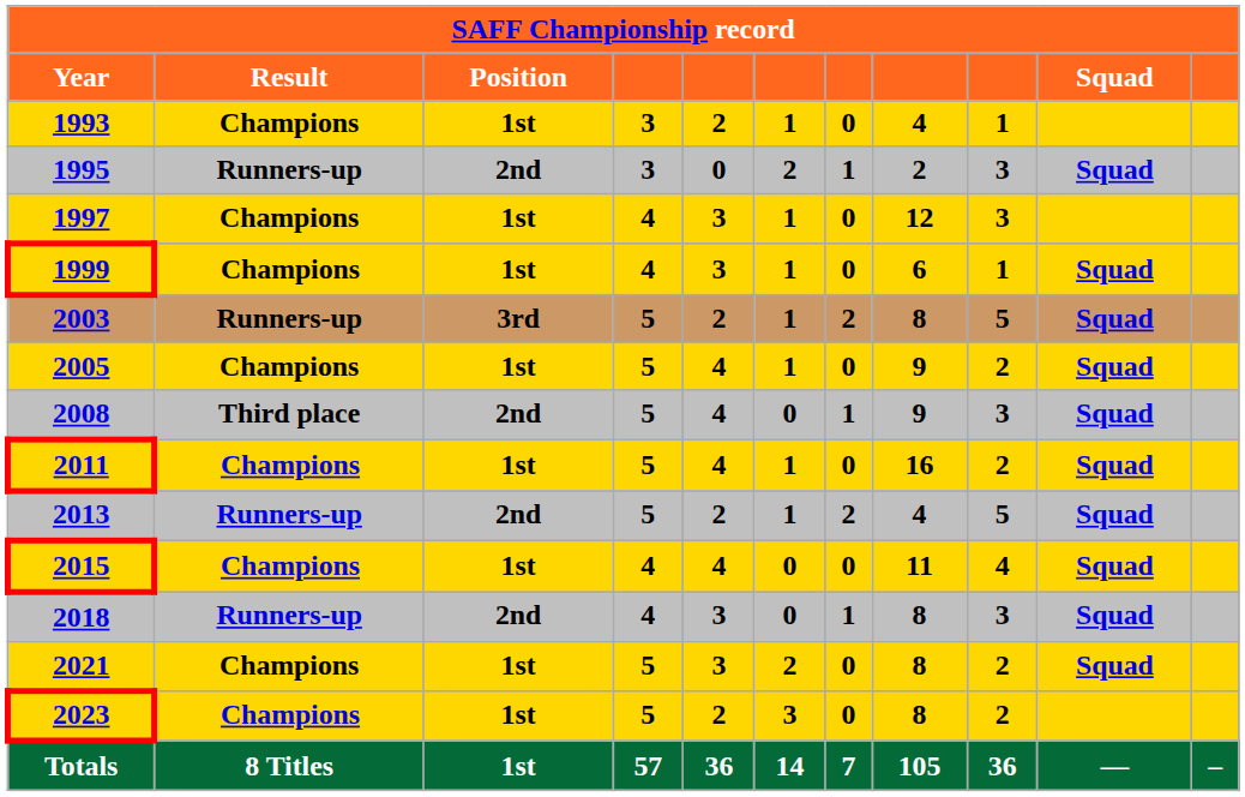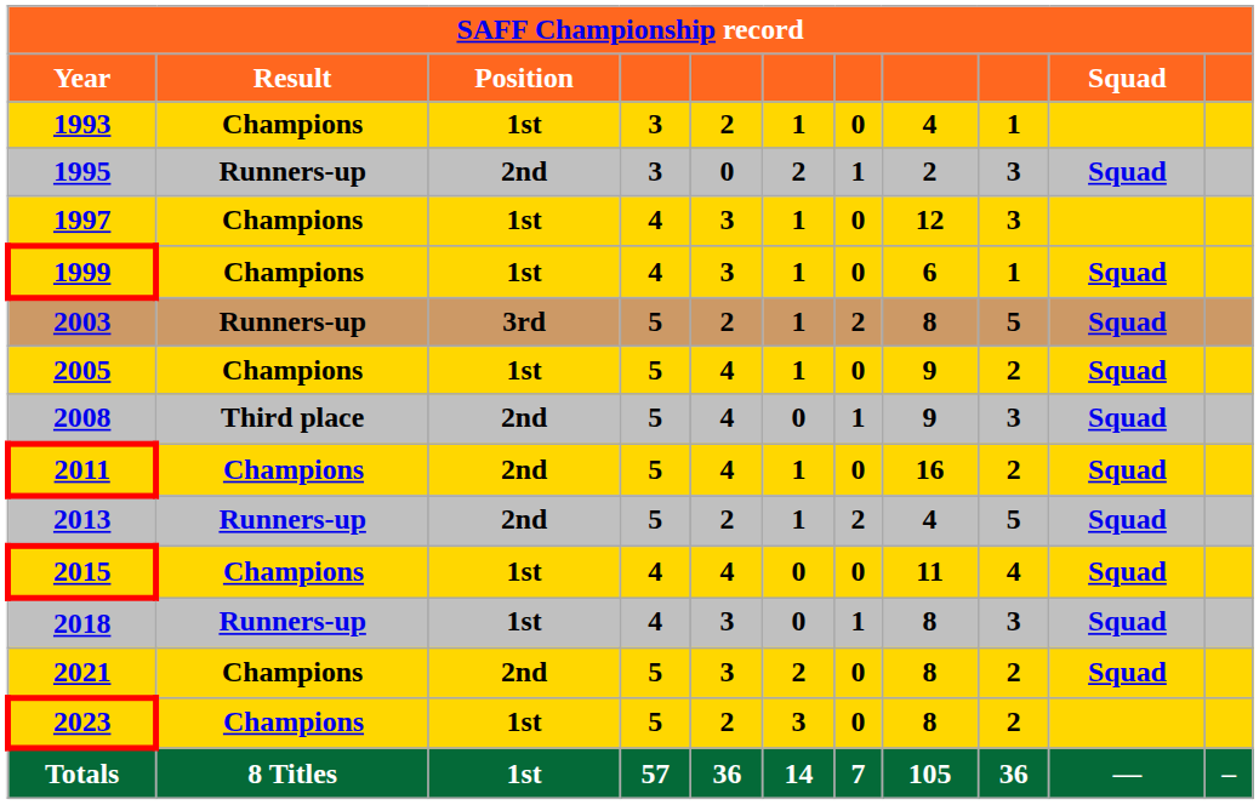2011 | Position: 1st -> 2nd
2018 | Position: 2nd -> 1st
2021 | Position: 1st -> 2nd
